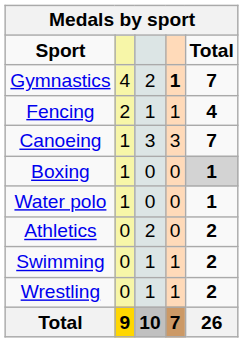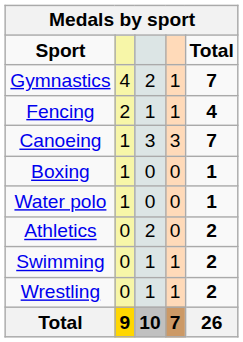Gymnastics | column 4: bold -> normal
Boxing | Total: lightgrey background -> no background
